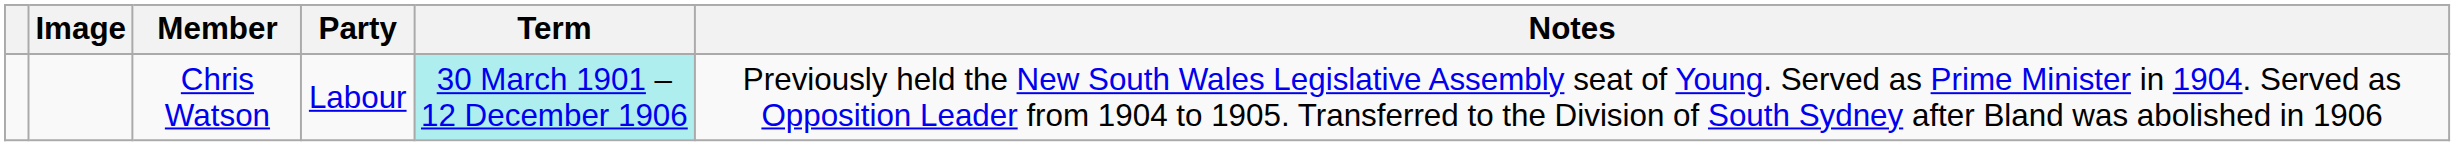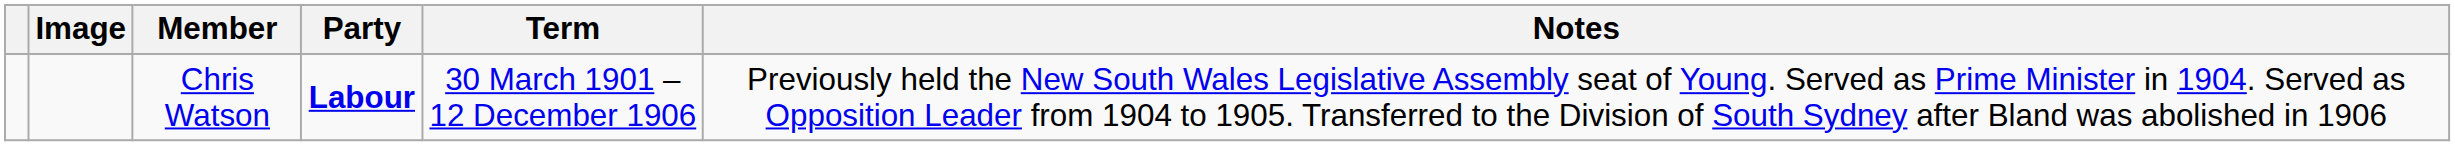Chris Watson | Party: normal -> bold
Chris Watson | Term: paleturquoise background -> no background
